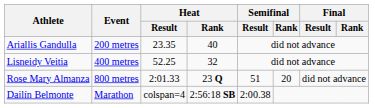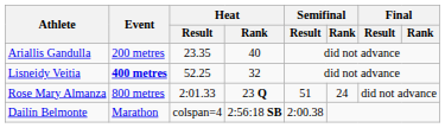Lisneidy Veitia | Event: normal -> bold
Rose Mary Almanza | Semifinal / Rank: 20 -> 24
